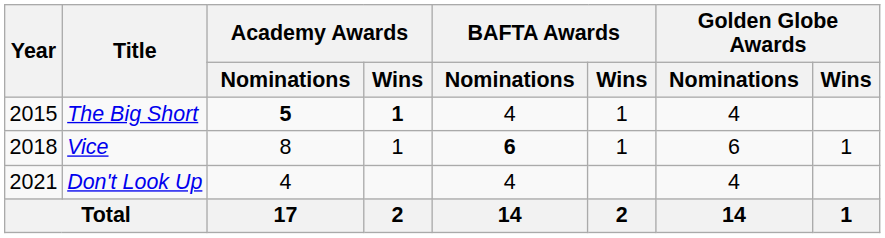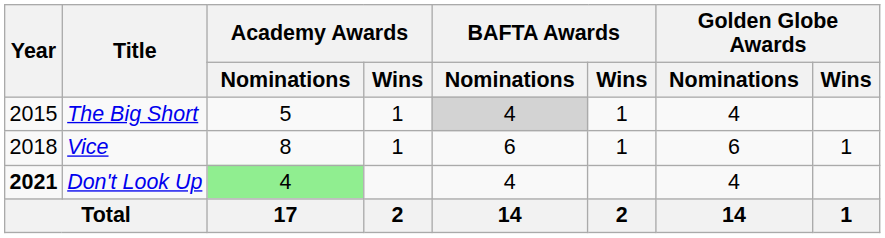The Big Short | Academy Awards / Nominations: bold -> normal
The Big Short | Academy Awards / Wins: bold -> normal
The Big Short | BAFTA Awards / Nominations: no background -> lightgrey background
Vice | BAFTA Awards / Nominations: bold -> normal
Don't Look Up | Year: normal -> bold
Don't Look Up | Academy Awards / Nominations: no background -> lightgreen background
